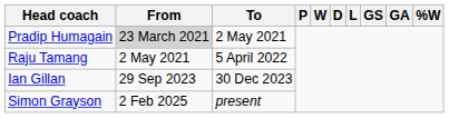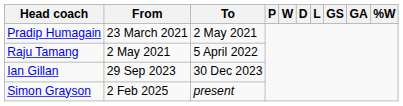Pradip Humagain | From: lightgrey background -> no background
